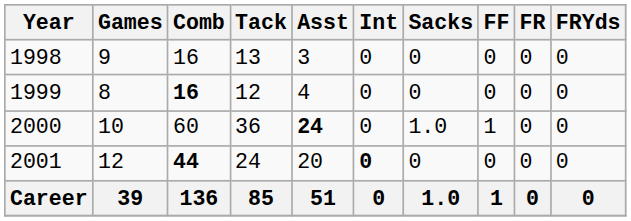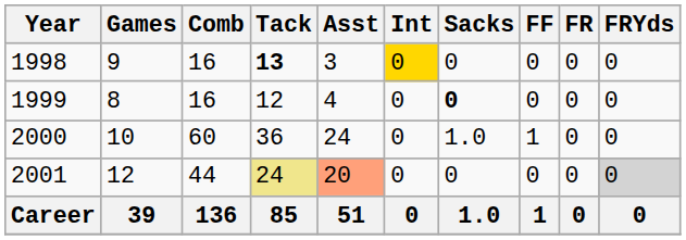1998 | Tack: normal -> bold
1998 | Int: no background -> gold background
1999 | Comb: bold -> normal
1999 | Sacks: normal -> bold
2000 | Asst: bold -> normal
2001 | Comb: bold -> normal
2001 | Tack: no background -> khaki background
2001 | Asst: no background -> lightsalmon background
2001 | Int: bold -> normal
2001 | FRYds: no background -> lightgrey background
